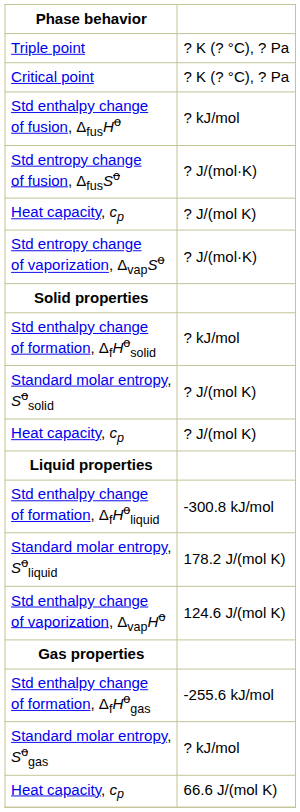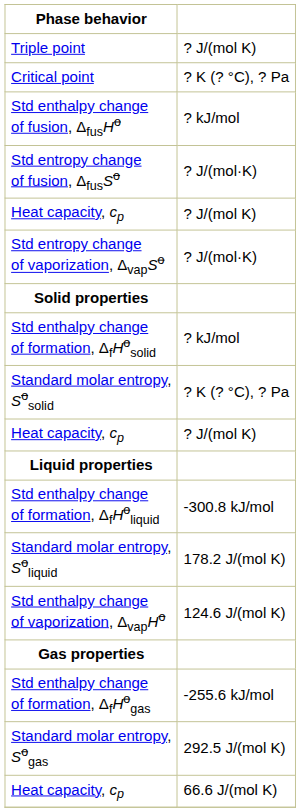row 2 | column 2: ? K (? °C), ? Pa -> ? J/(mol K)
row 10 | column 2: ? J/(mol K) -> ? K (? °C), ? Pa
row 18 | column 2: ? kJ/mol -> 292.5 J/(mol K)
